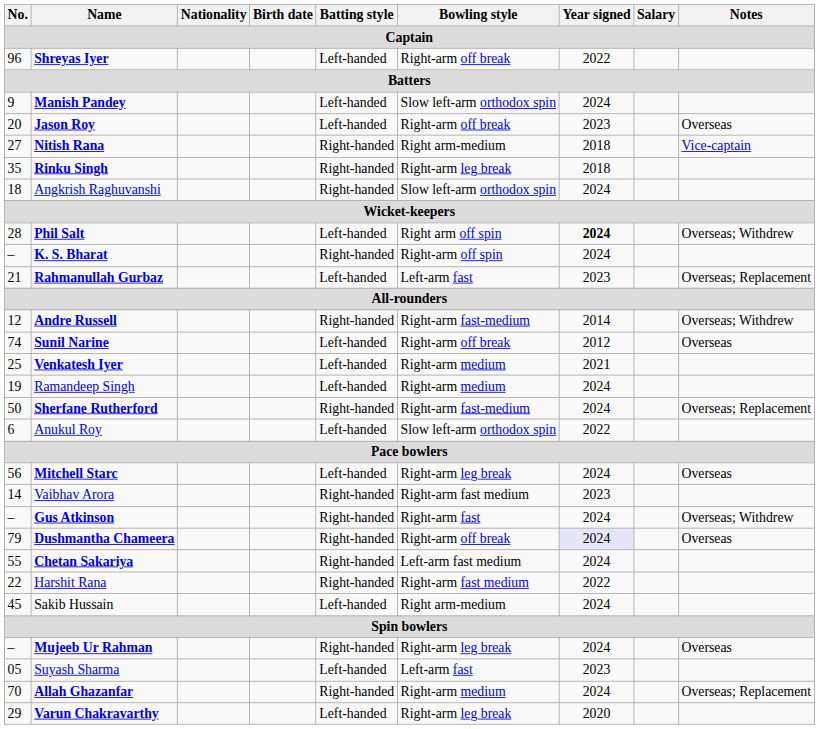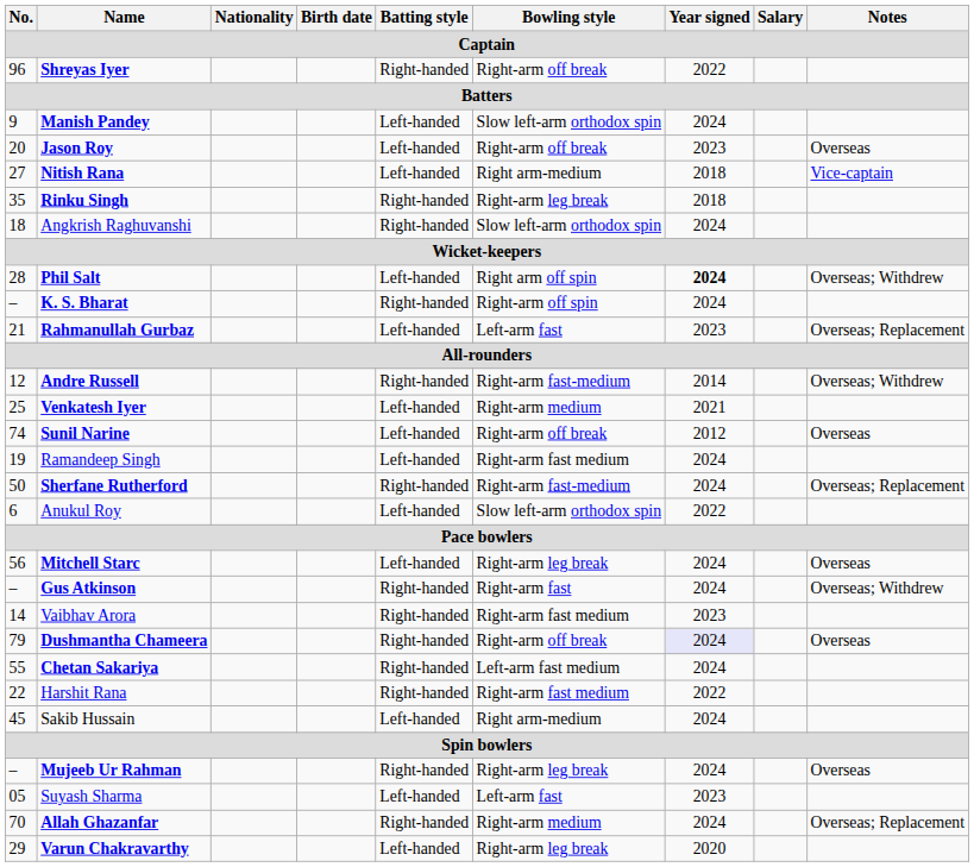Shreyas Iyer | Batting style: Left-handed -> Right-handed
Nitish Rana | Batting style: Right-handed -> Left-handed
rows swapped: Sunil Narine <-> Venkatesh Iyer
Ramandeep Singh | Bowling style: Right-arm medium -> Right-arm fast medium
rows swapped: Vaibhav Arora <-> Gus Atkinson
